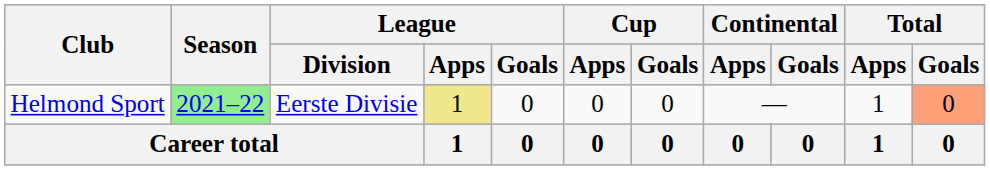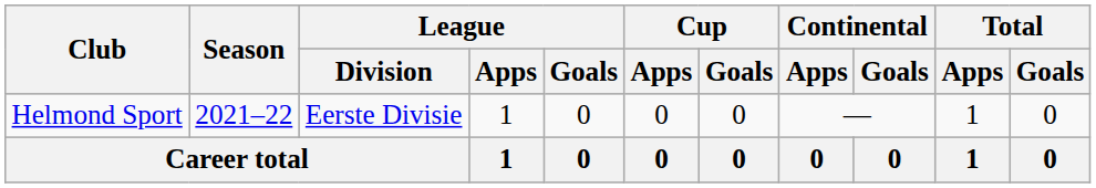Helmond Sport | Season: lightgreen background -> no background
Helmond Sport | League / Apps: khaki background -> no background
Helmond Sport | Total / Goals: lightsalmon background -> no background
